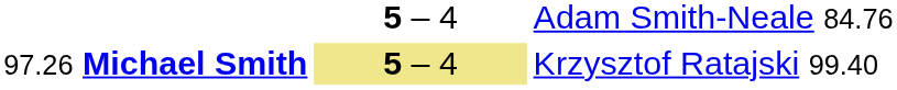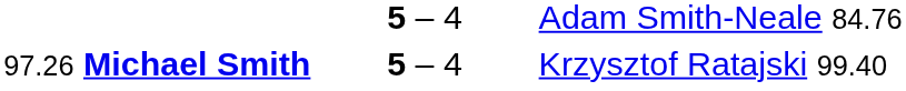97.26 Michael Smith | column 2: khaki background -> no background
